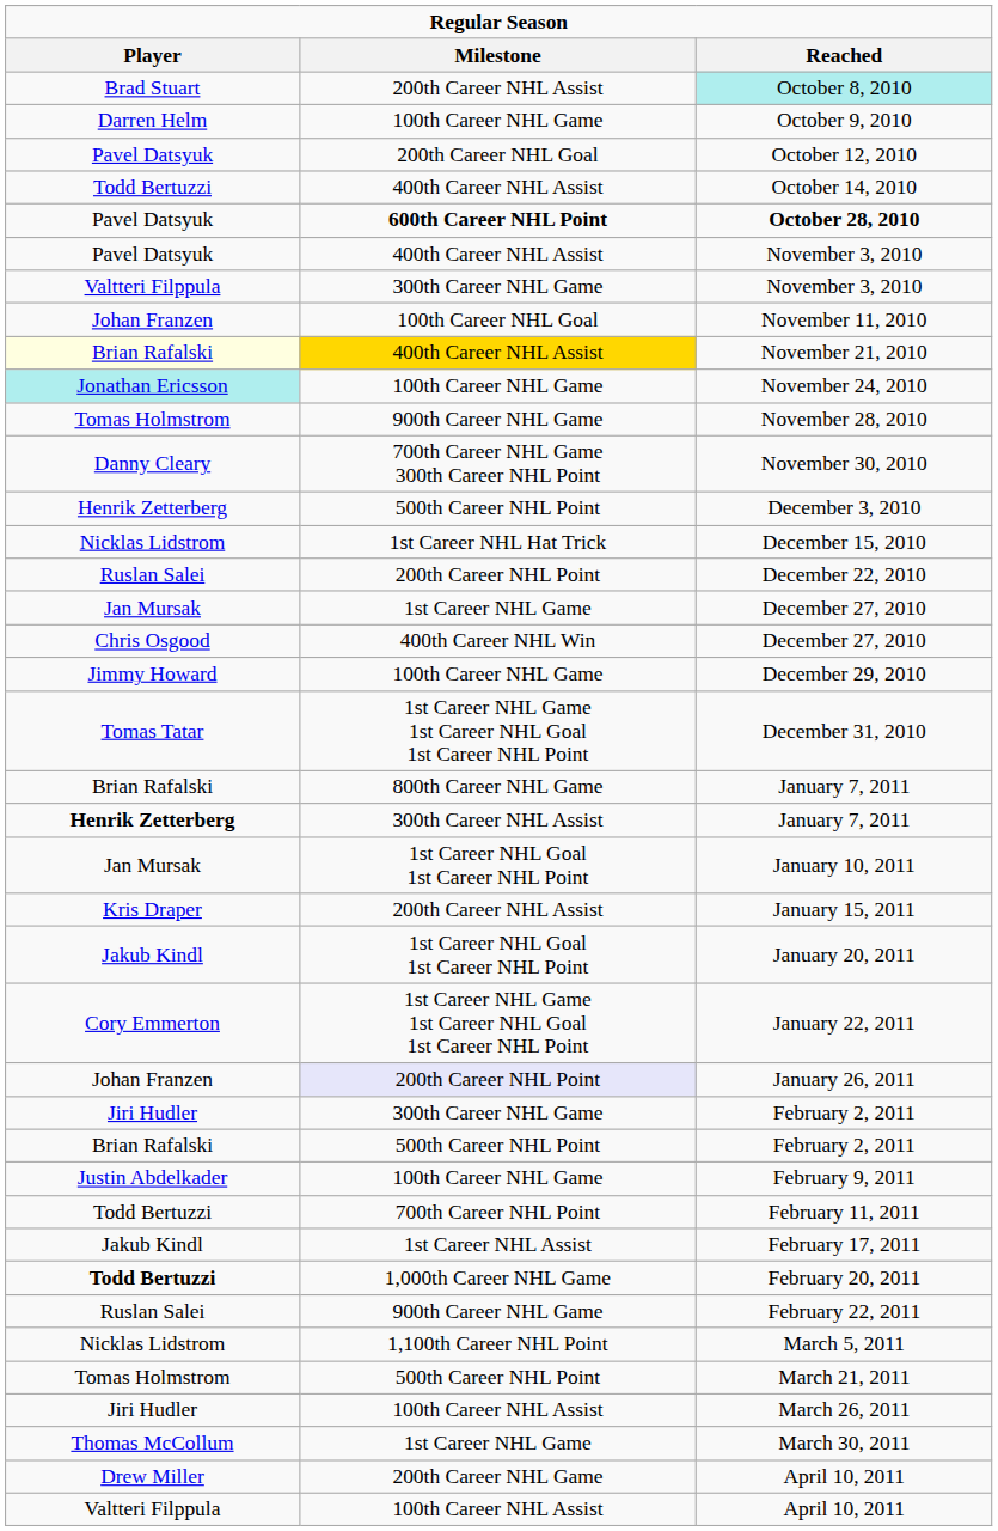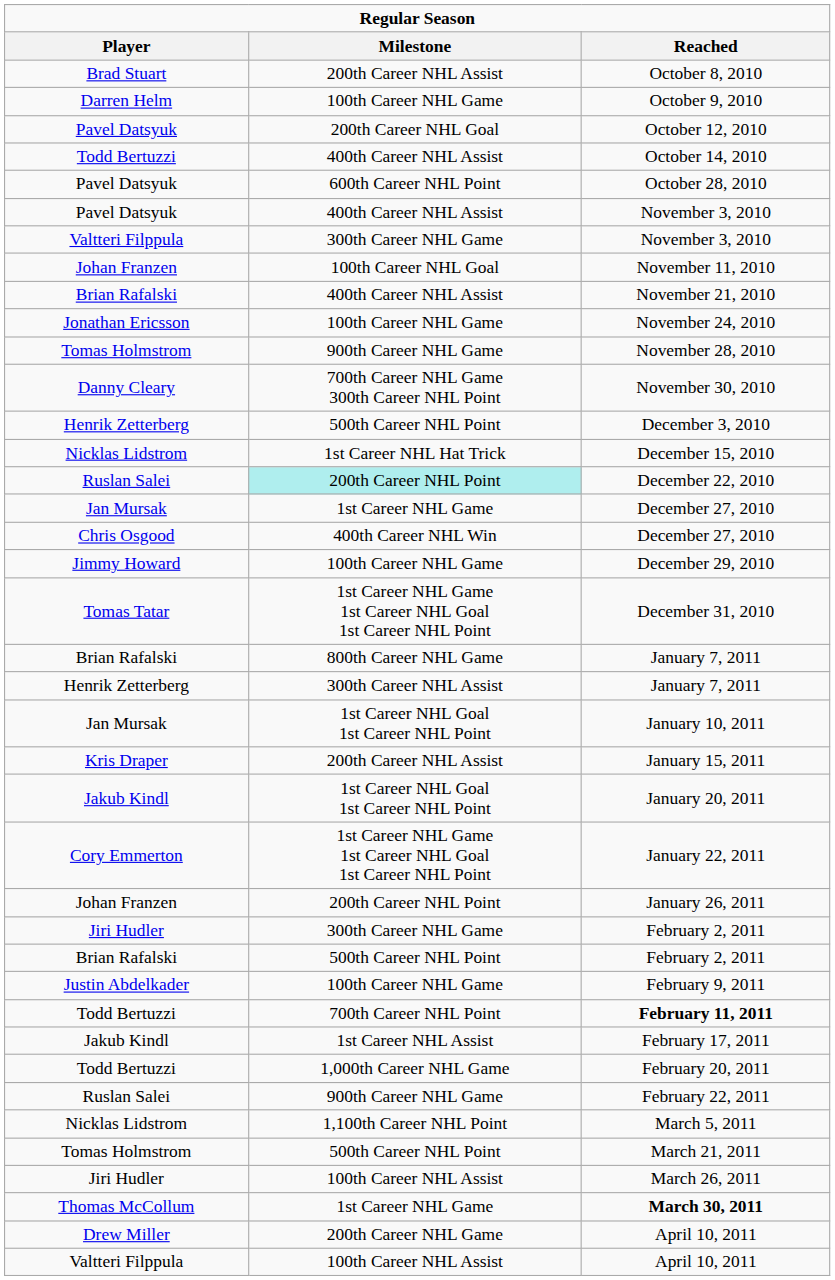row 3 | Reached: paleturquoise background -> no background
row 7 | Milestone: bold -> normal
row 7 | Reached: bold -> normal
row 11 | Player: lightyellow background -> no background
row 11 | Milestone: gold background -> no background
row 12 | Player: paleturquoise background -> no background
row 17 | Milestone: no background -> paleturquoise background
row 23 | Player: bold -> normal
row 28 | Milestone: lavender background -> no background
row 32 | Reached: normal -> bold
row 34 | Player: bold -> normal
row 39 | Reached: normal -> bold
